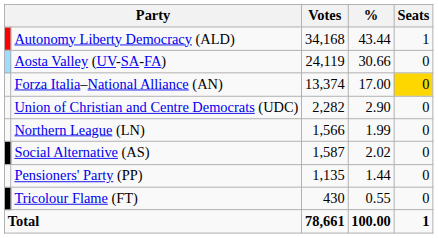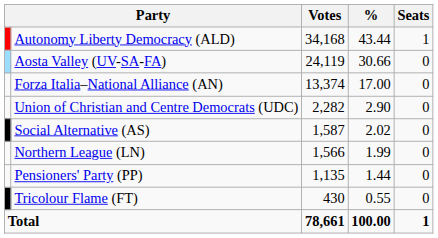Forza Italia–National Alliance (AN) | Seats: gold background -> no background
rows swapped: Social Alternative (AS) <-> Northern League (LN)
